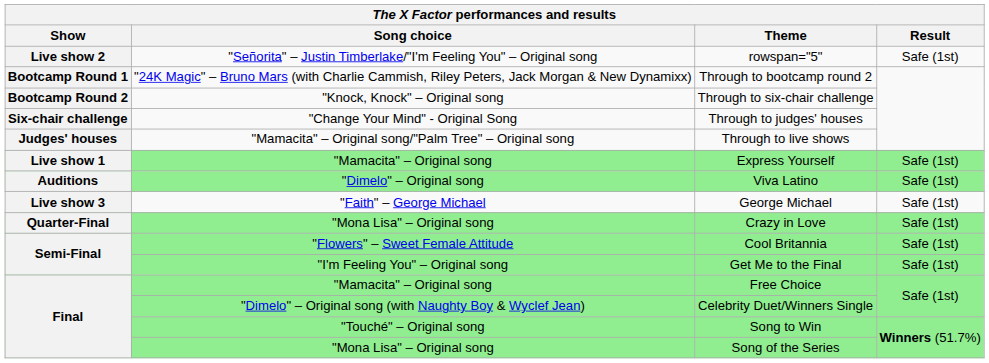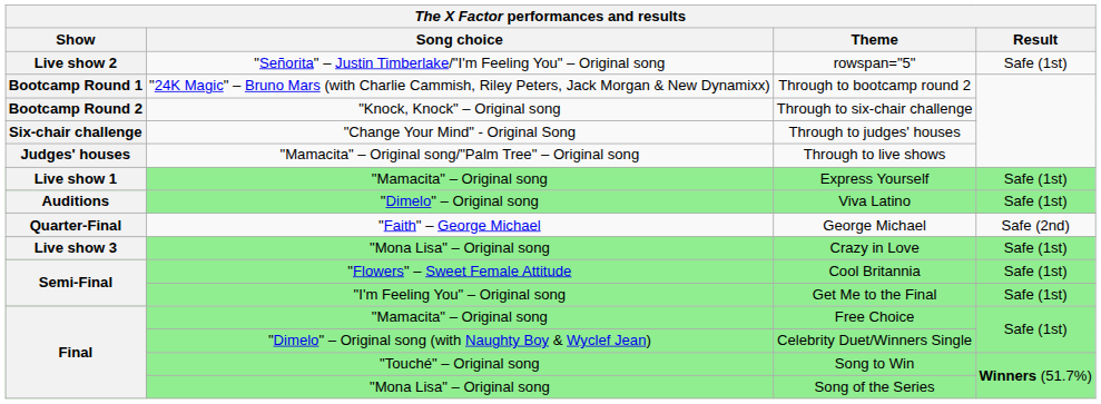George Michael | Show: Live show 3 -> Quarter-Final
George Michael | Result: Safe (1st) -> Safe (2nd)
Crazy in Love | Show: Quarter-Final -> Live show 3
